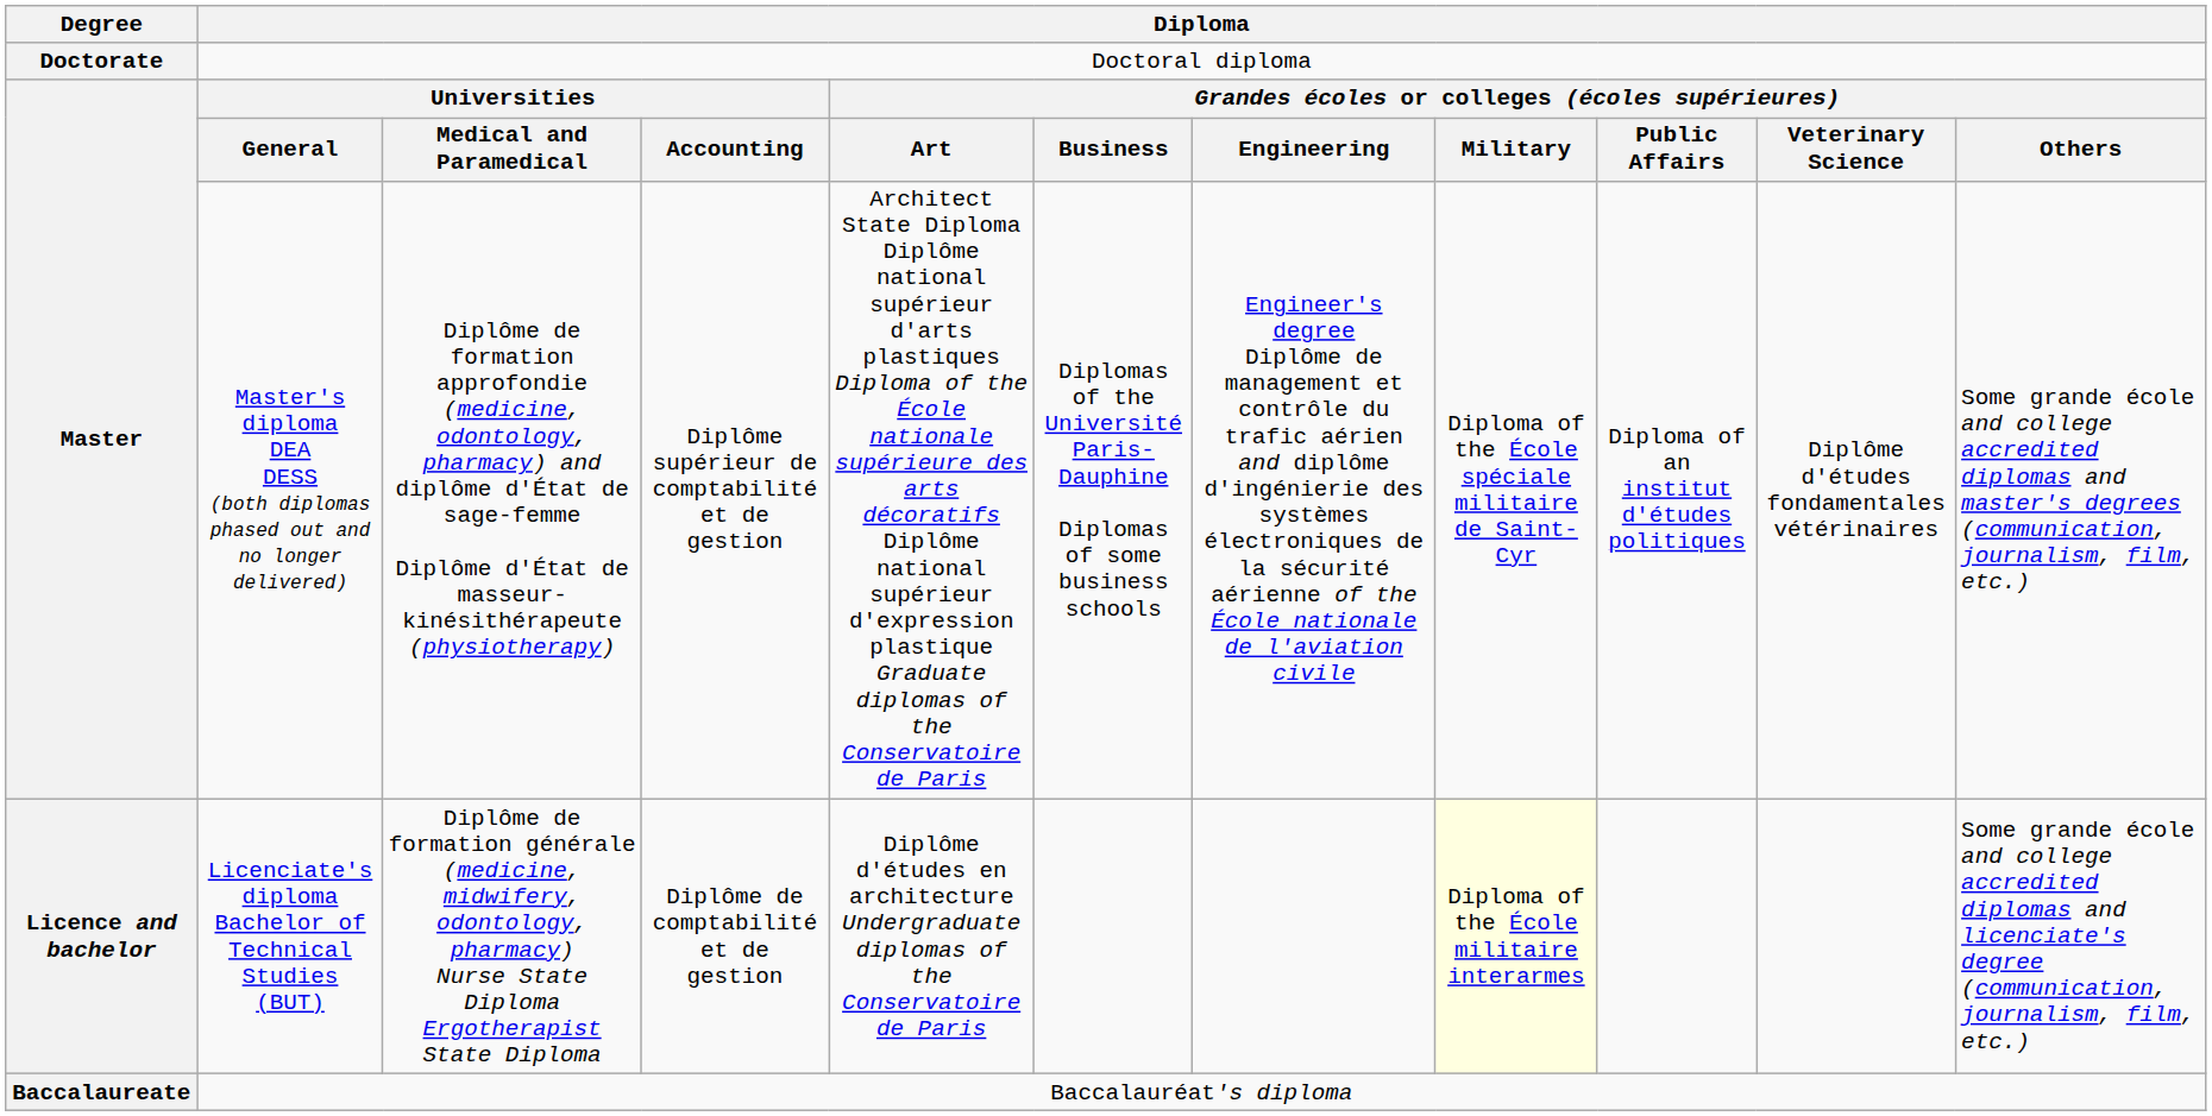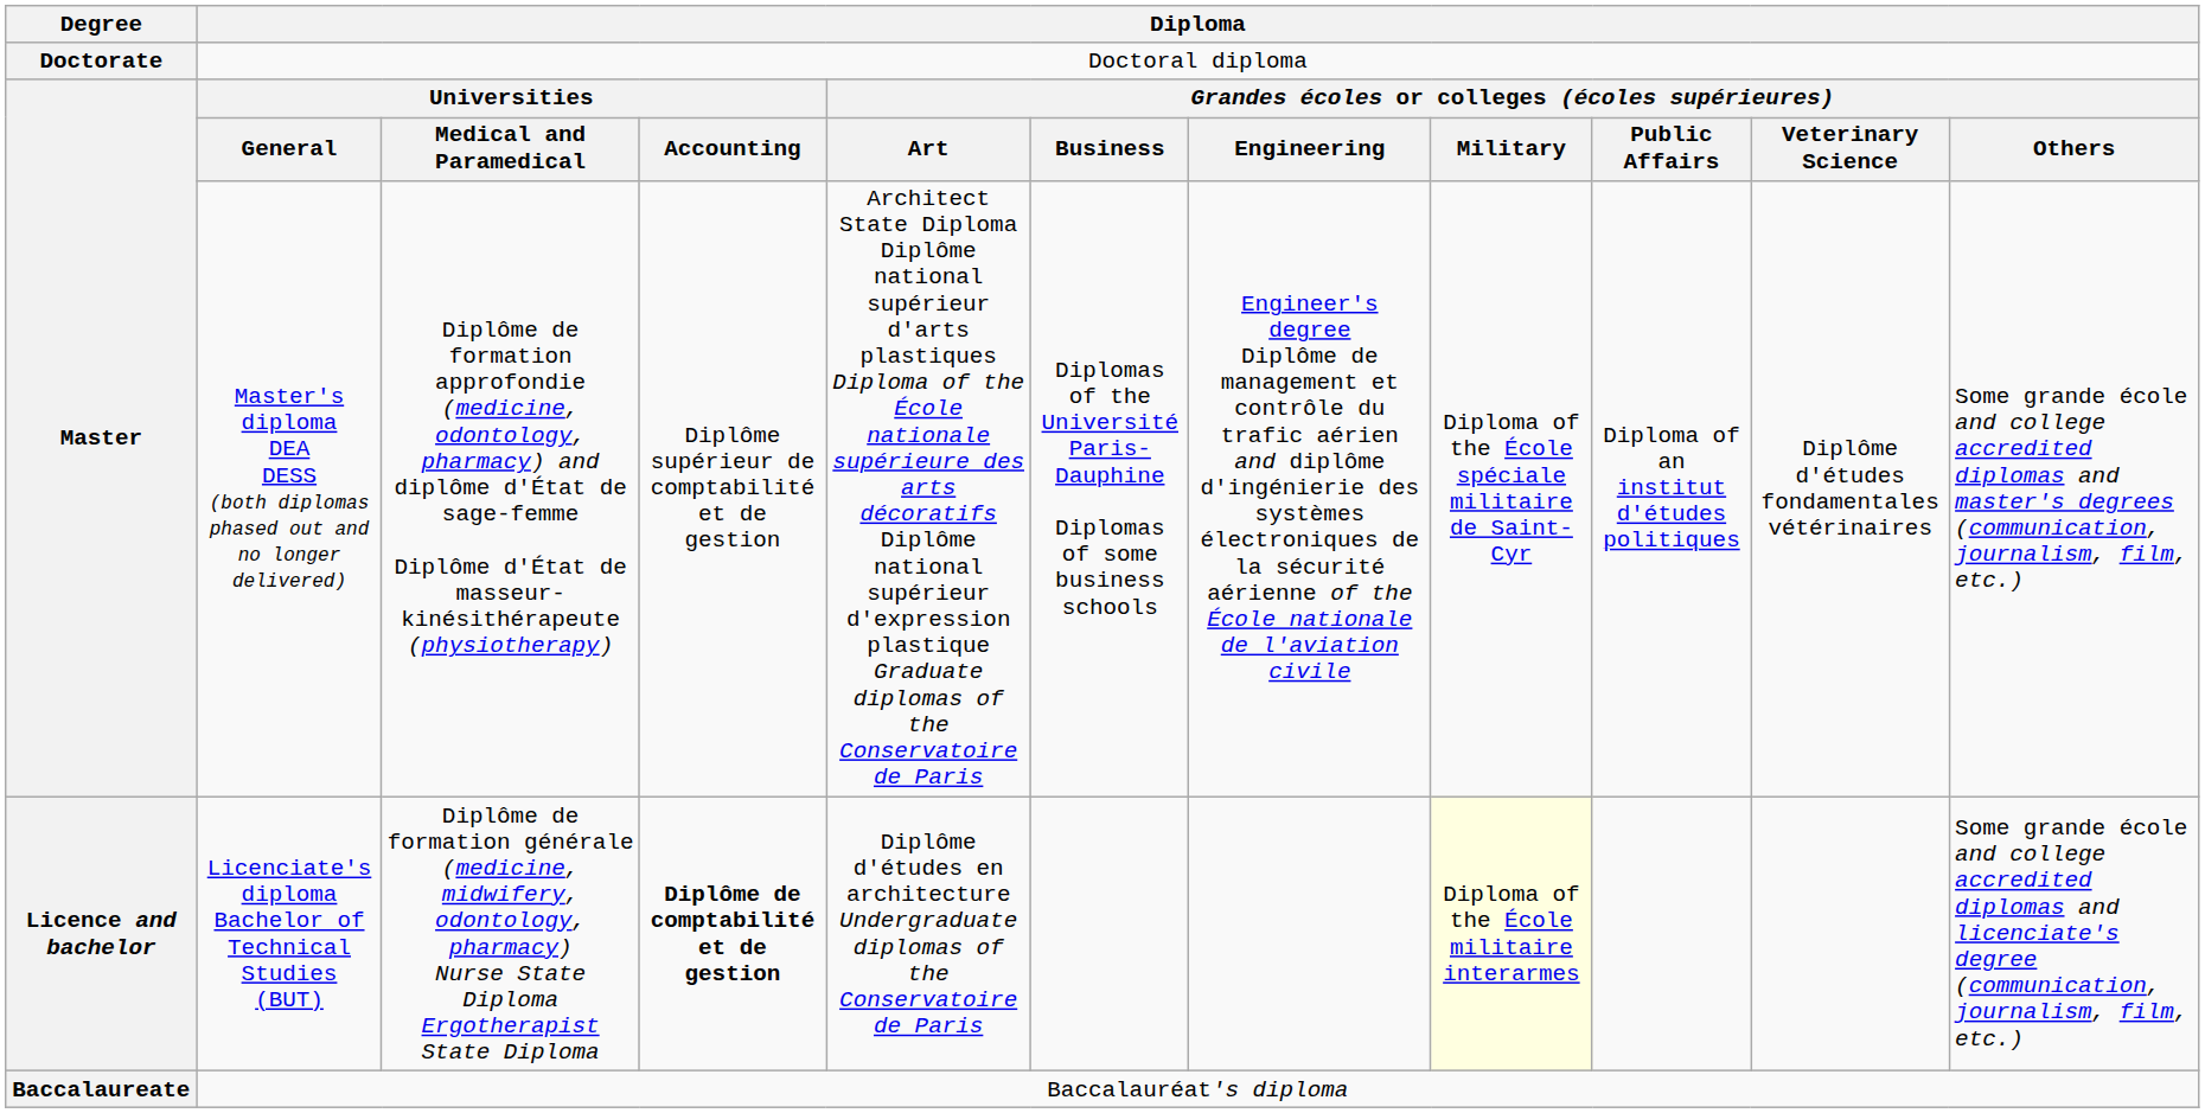Licence and bachelor | column 4: normal -> bold
